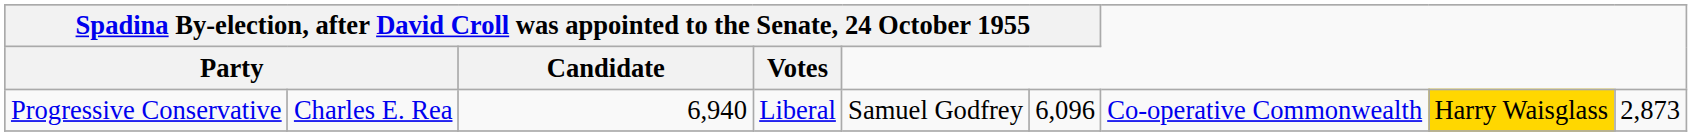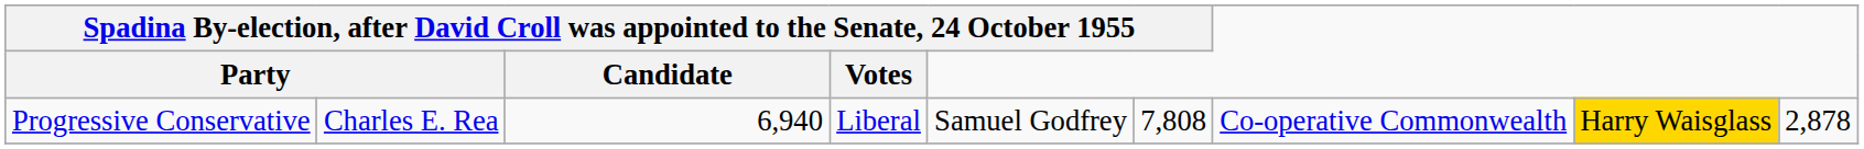Progressive Conservative | column 6: 6,096 -> 7,808
Progressive Conservative | column 9: 2,873 -> 2,878
